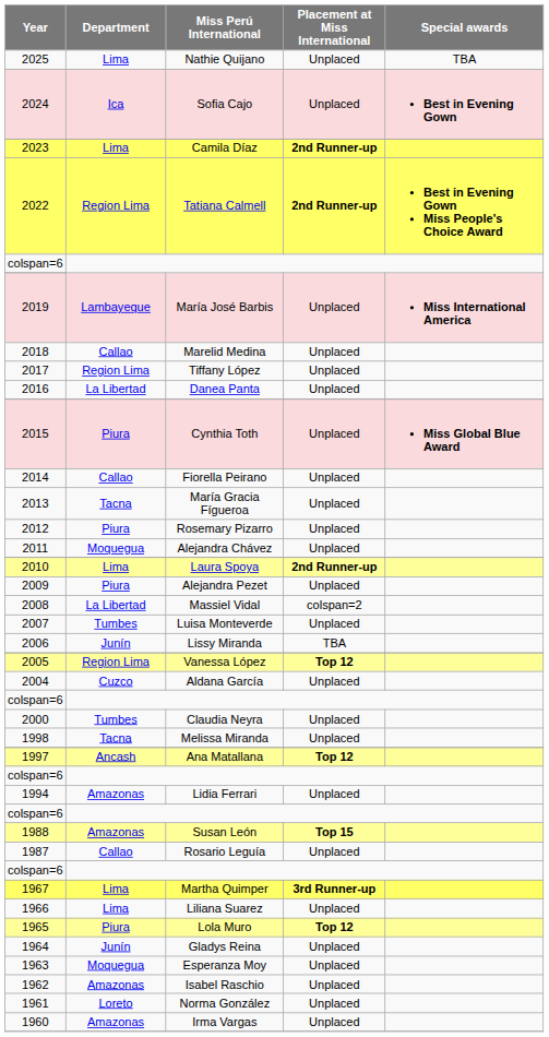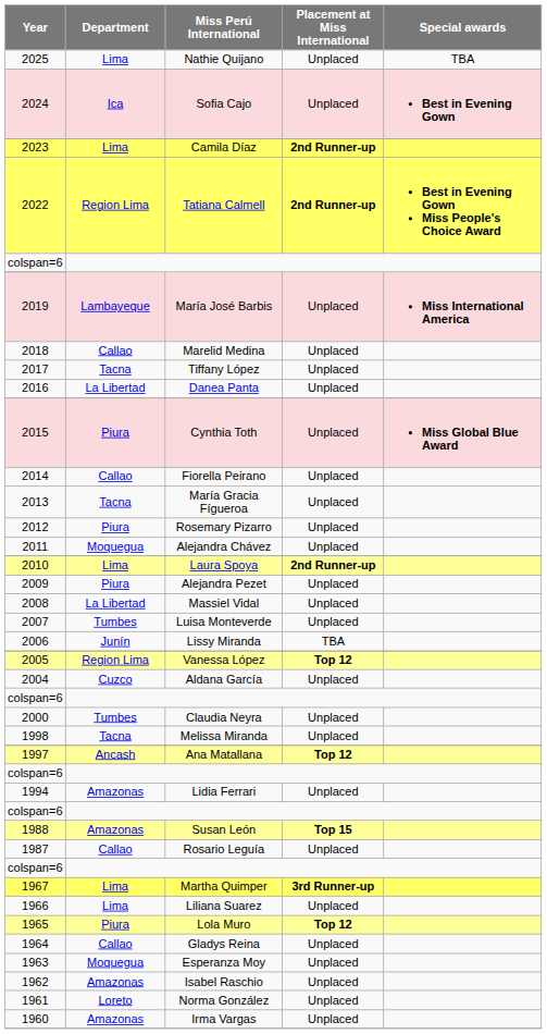2017 | Department: Region Lima -> Tacna
2008 | Placement at Miss International: colspan=2 -> Unplaced
1964 | Department: Junín -> Callao
